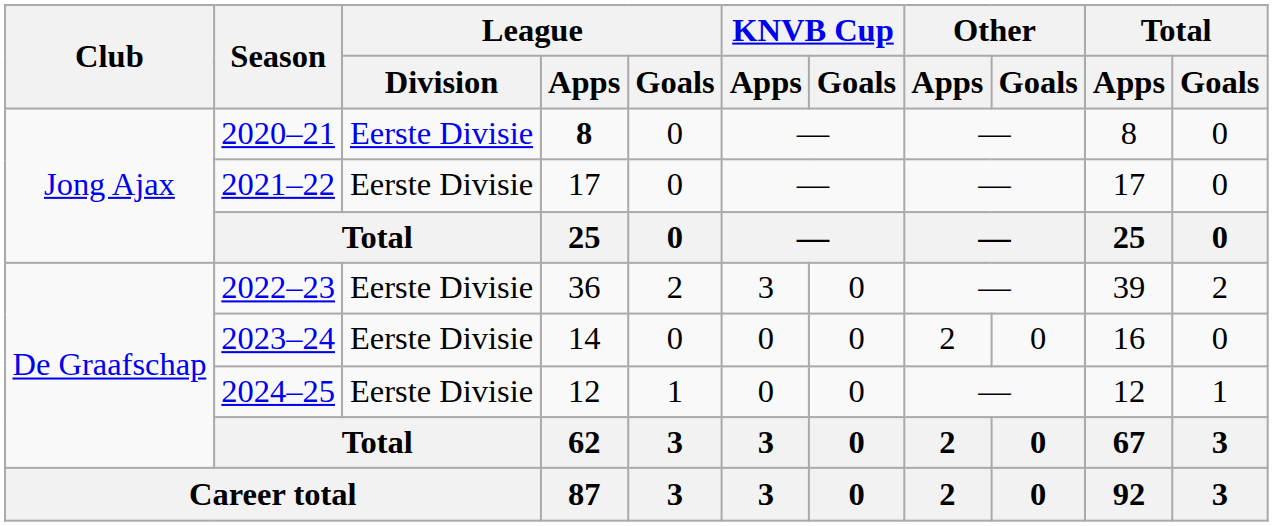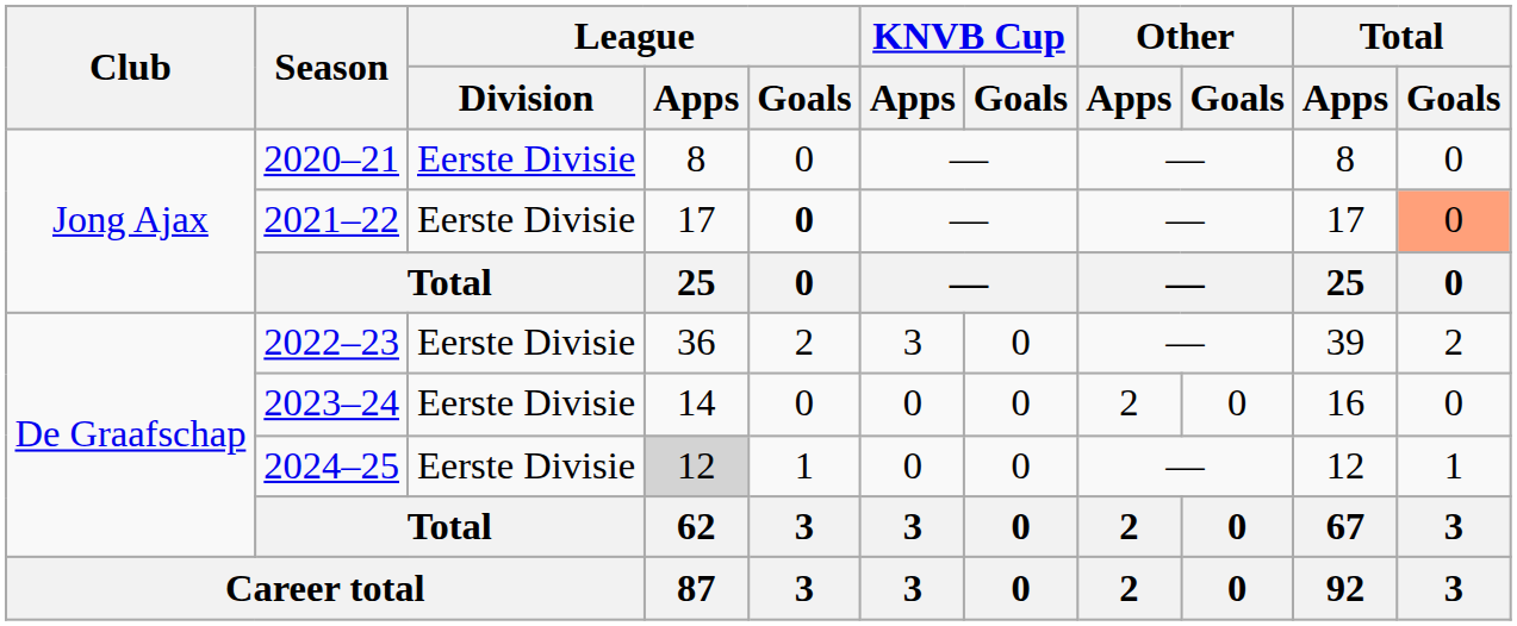2020–21 | League / Apps: bold -> normal
2021–22 | League / Goals: normal -> bold
2021–22 | Total / Goals: no background -> lightsalmon background
2024–25 | League / Apps: no background -> lightgrey background
